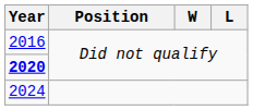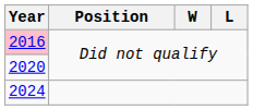2016 | Year: no background -> pink background
2020 | Year: bold -> normal
